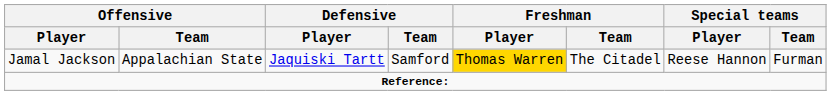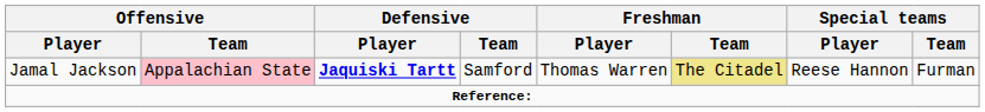Jamal Jackson | Offensive / Team: no background -> pink background
Jamal Jackson | Defensive / Player: normal -> bold
Jamal Jackson | Freshman / Player: gold background -> no background
Jamal Jackson | Freshman / Team: no background -> khaki background
